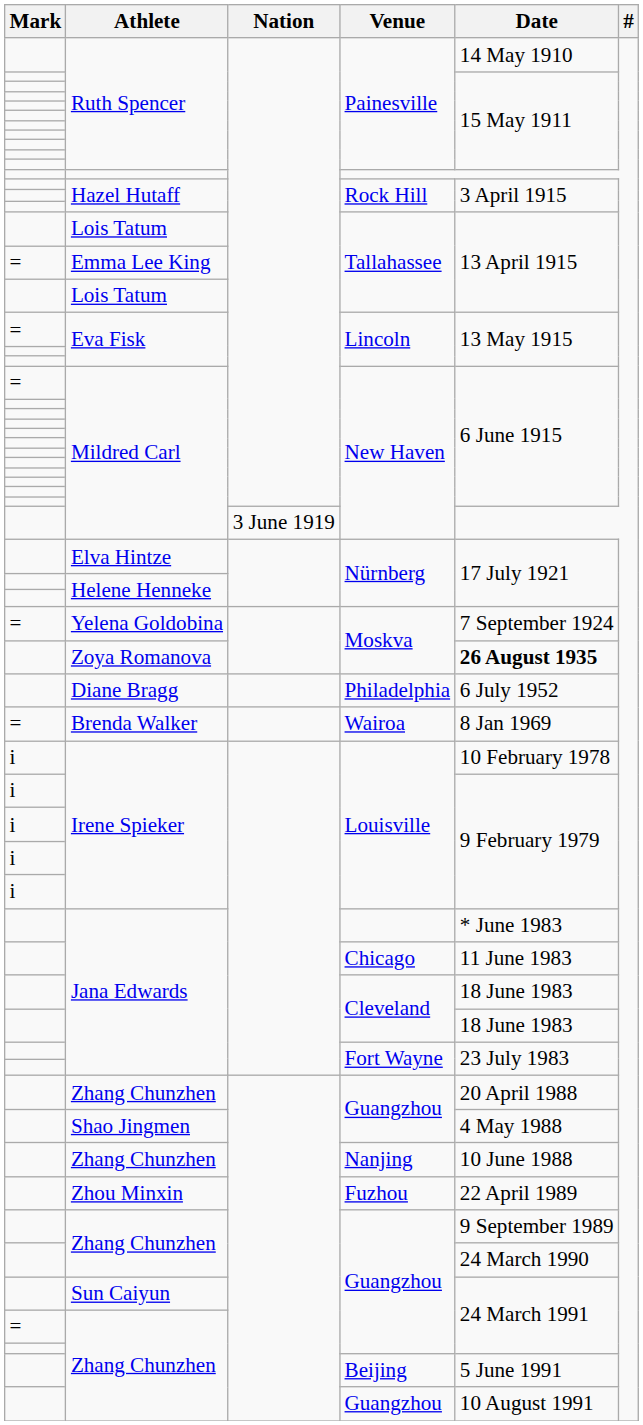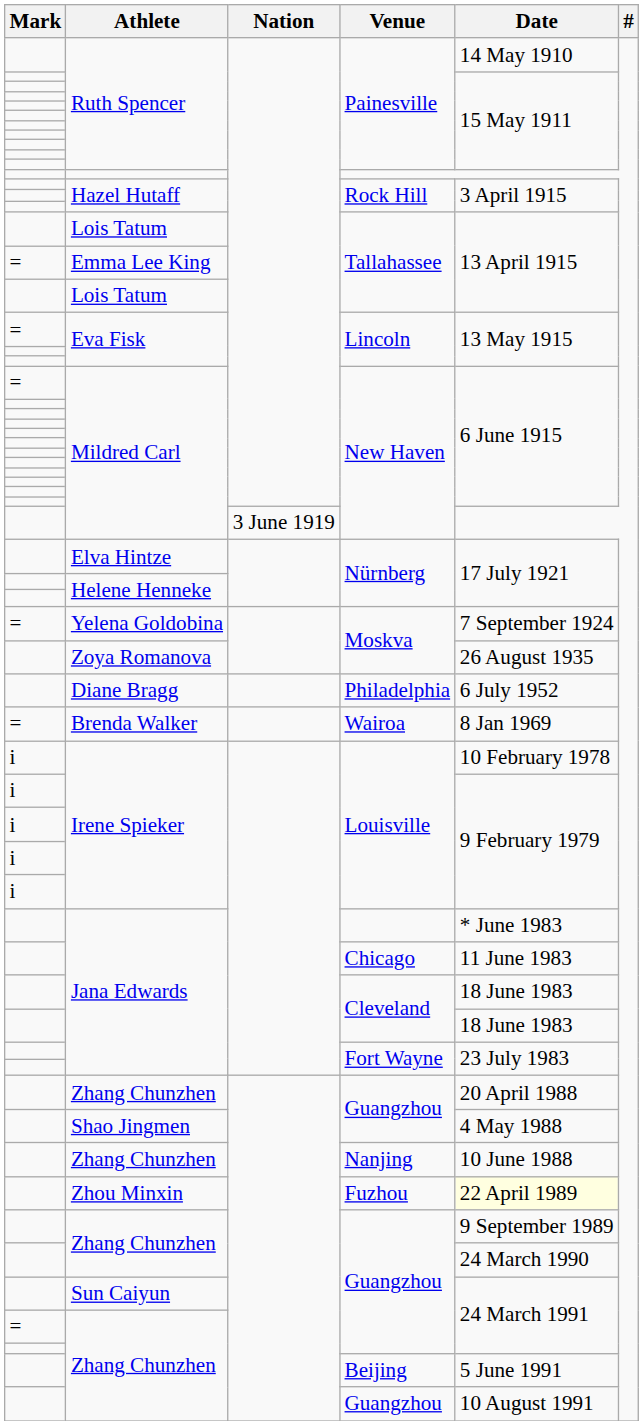Zoya Romanova | Date: bold -> normal
Zhou Minxin | Date: no background -> lightyellow background
